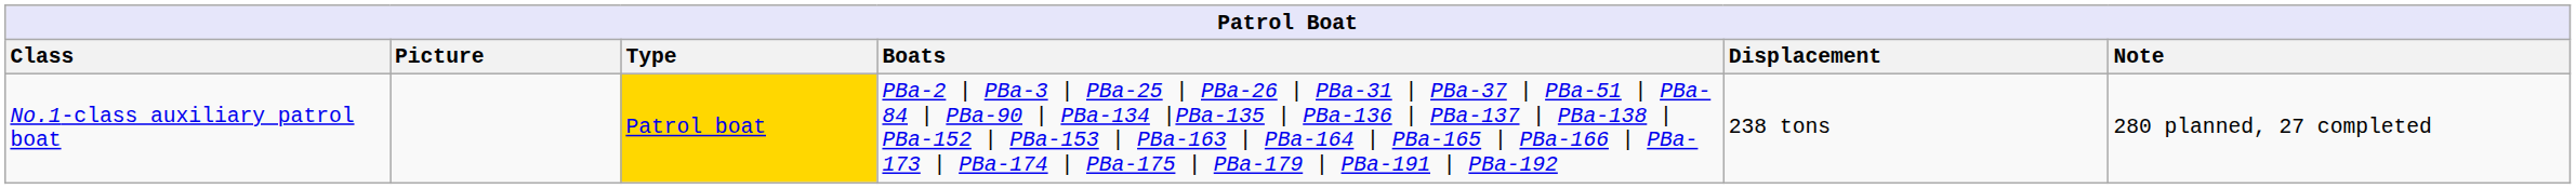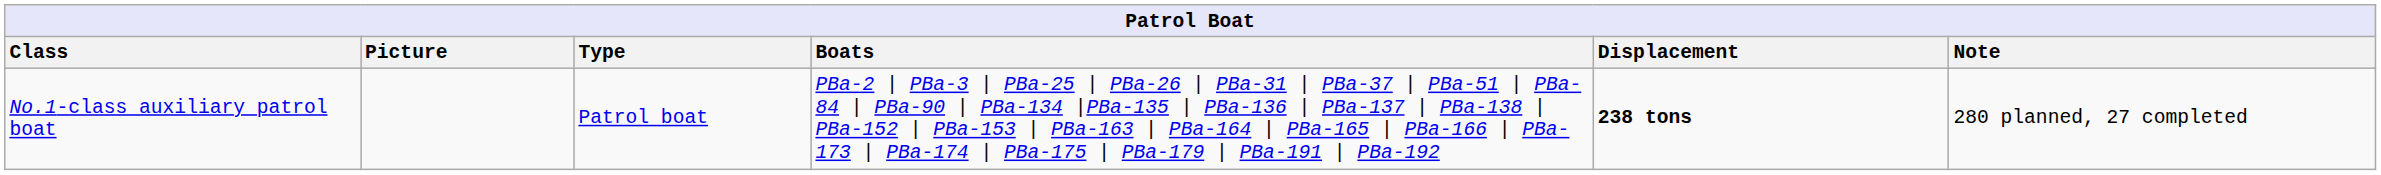No.1-class auxiliary patrol boat | Type: gold background -> no background
No.1-class auxiliary patrol boat | Displacement: normal -> bold
